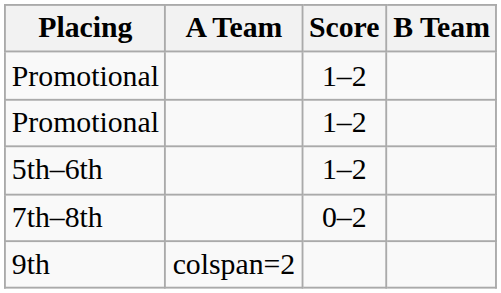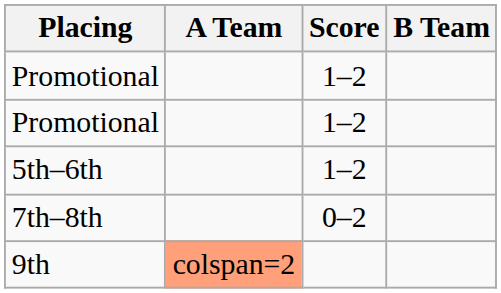9th | A Team: no background -> lightsalmon background
